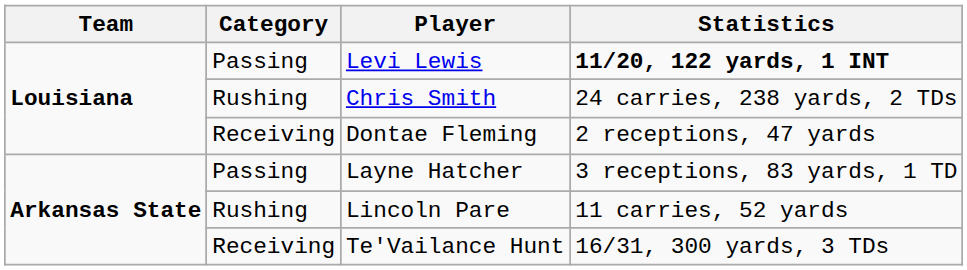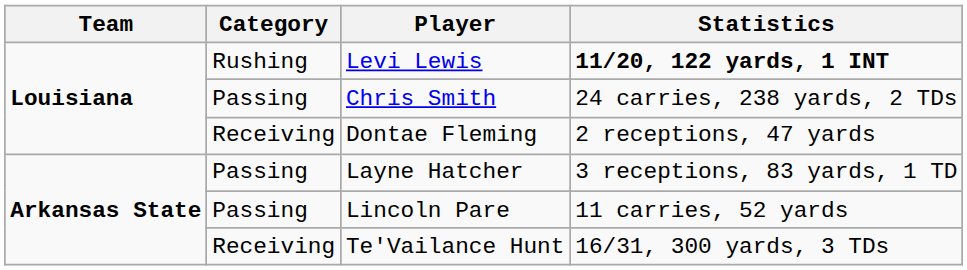Levi Lewis | Category: Passing -> Rushing
Chris Smith | Category: Rushing -> Passing
Lincoln Pare | Category: Rushing -> Passing
